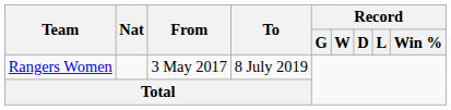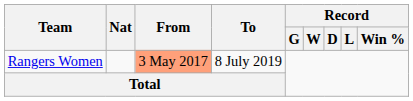Rangers Women | From: no background -> lightsalmon background
